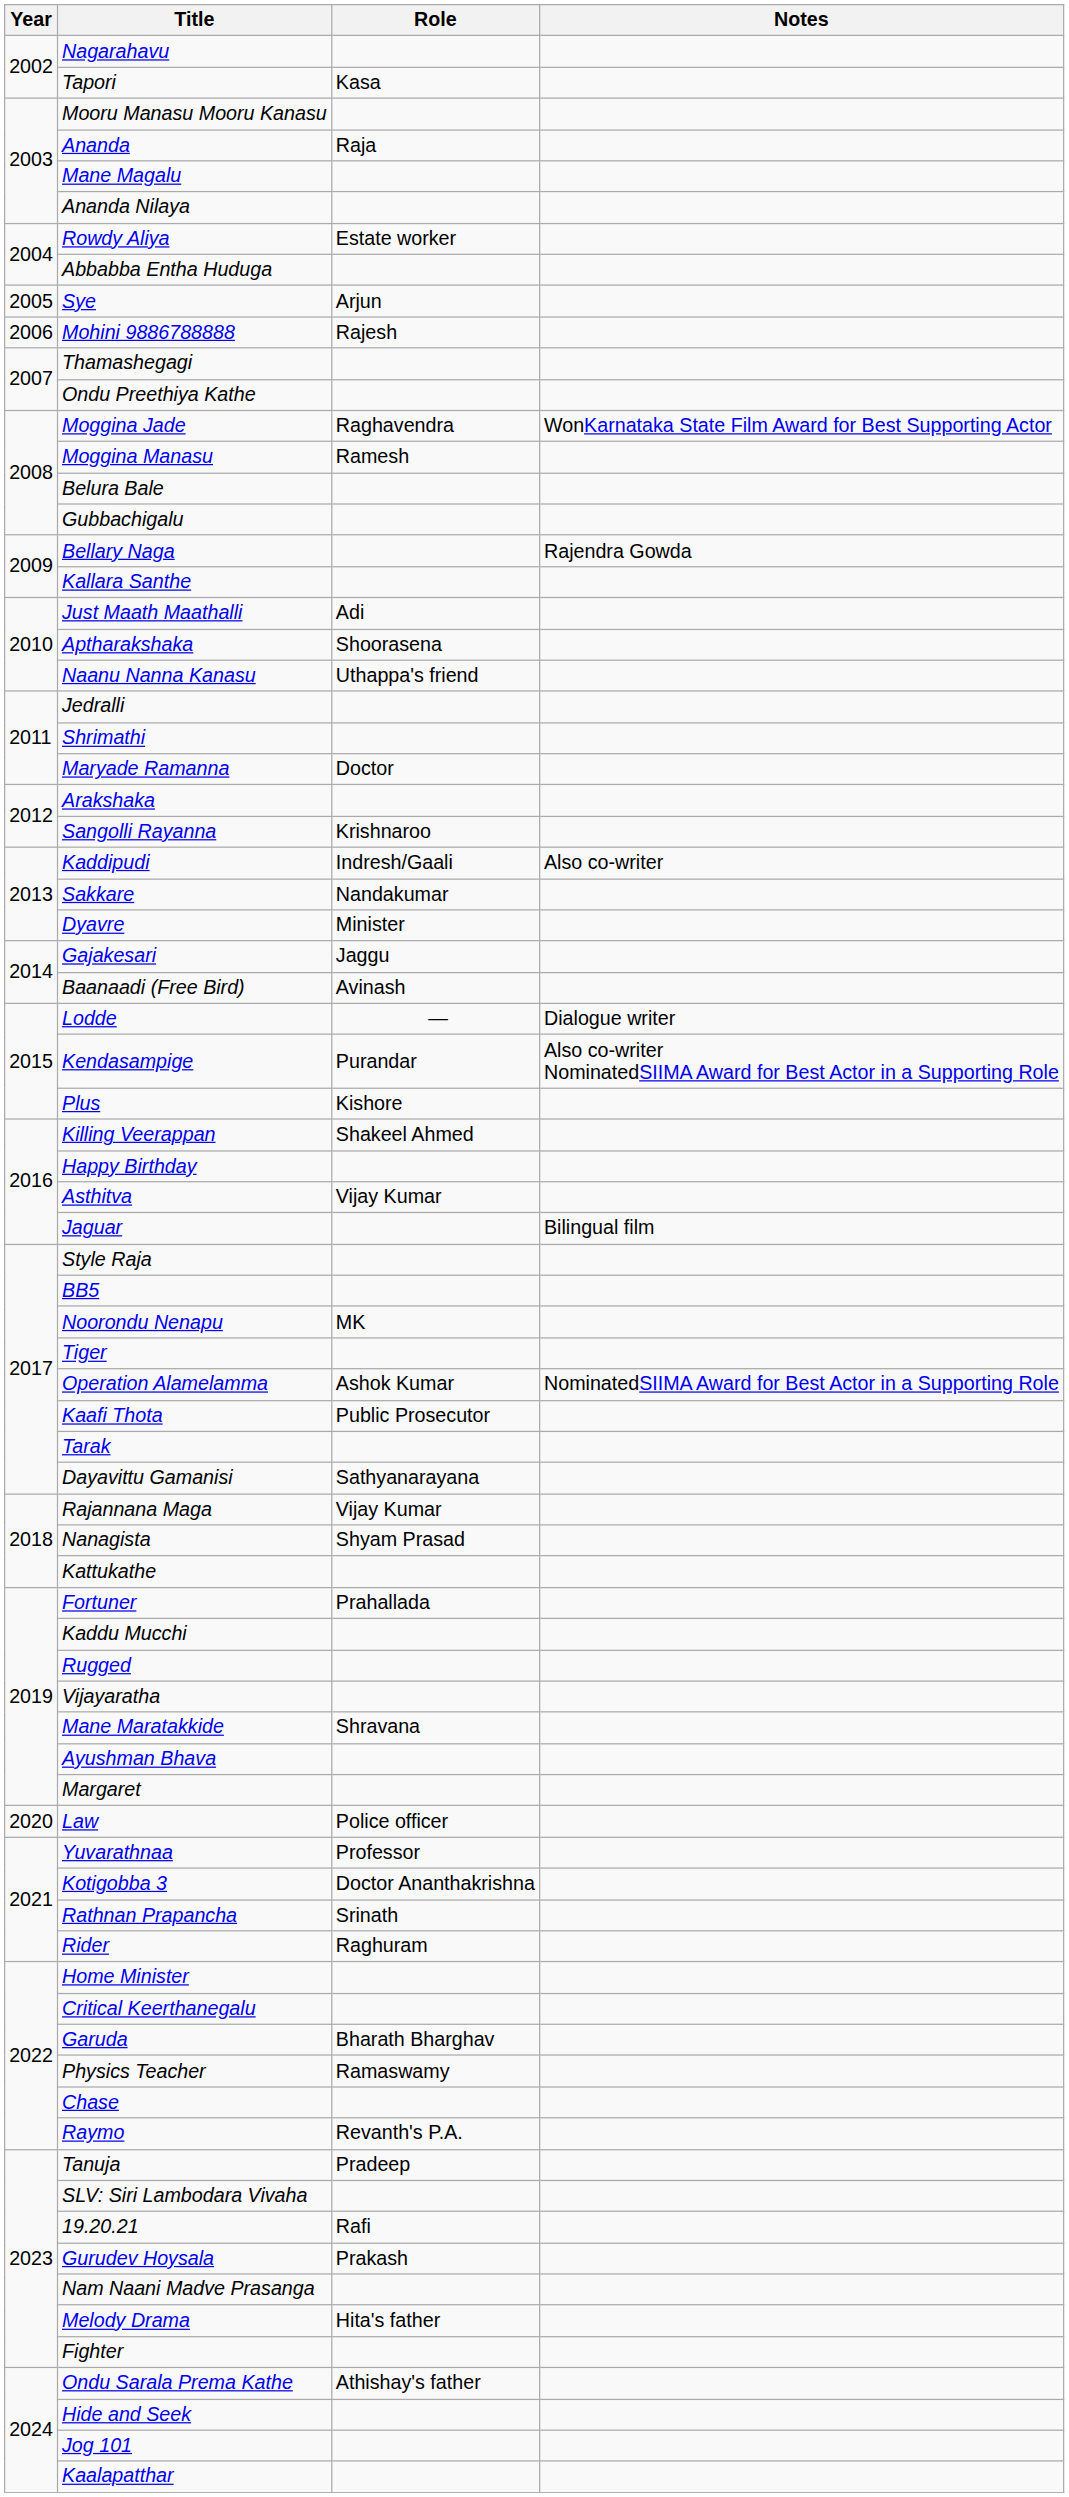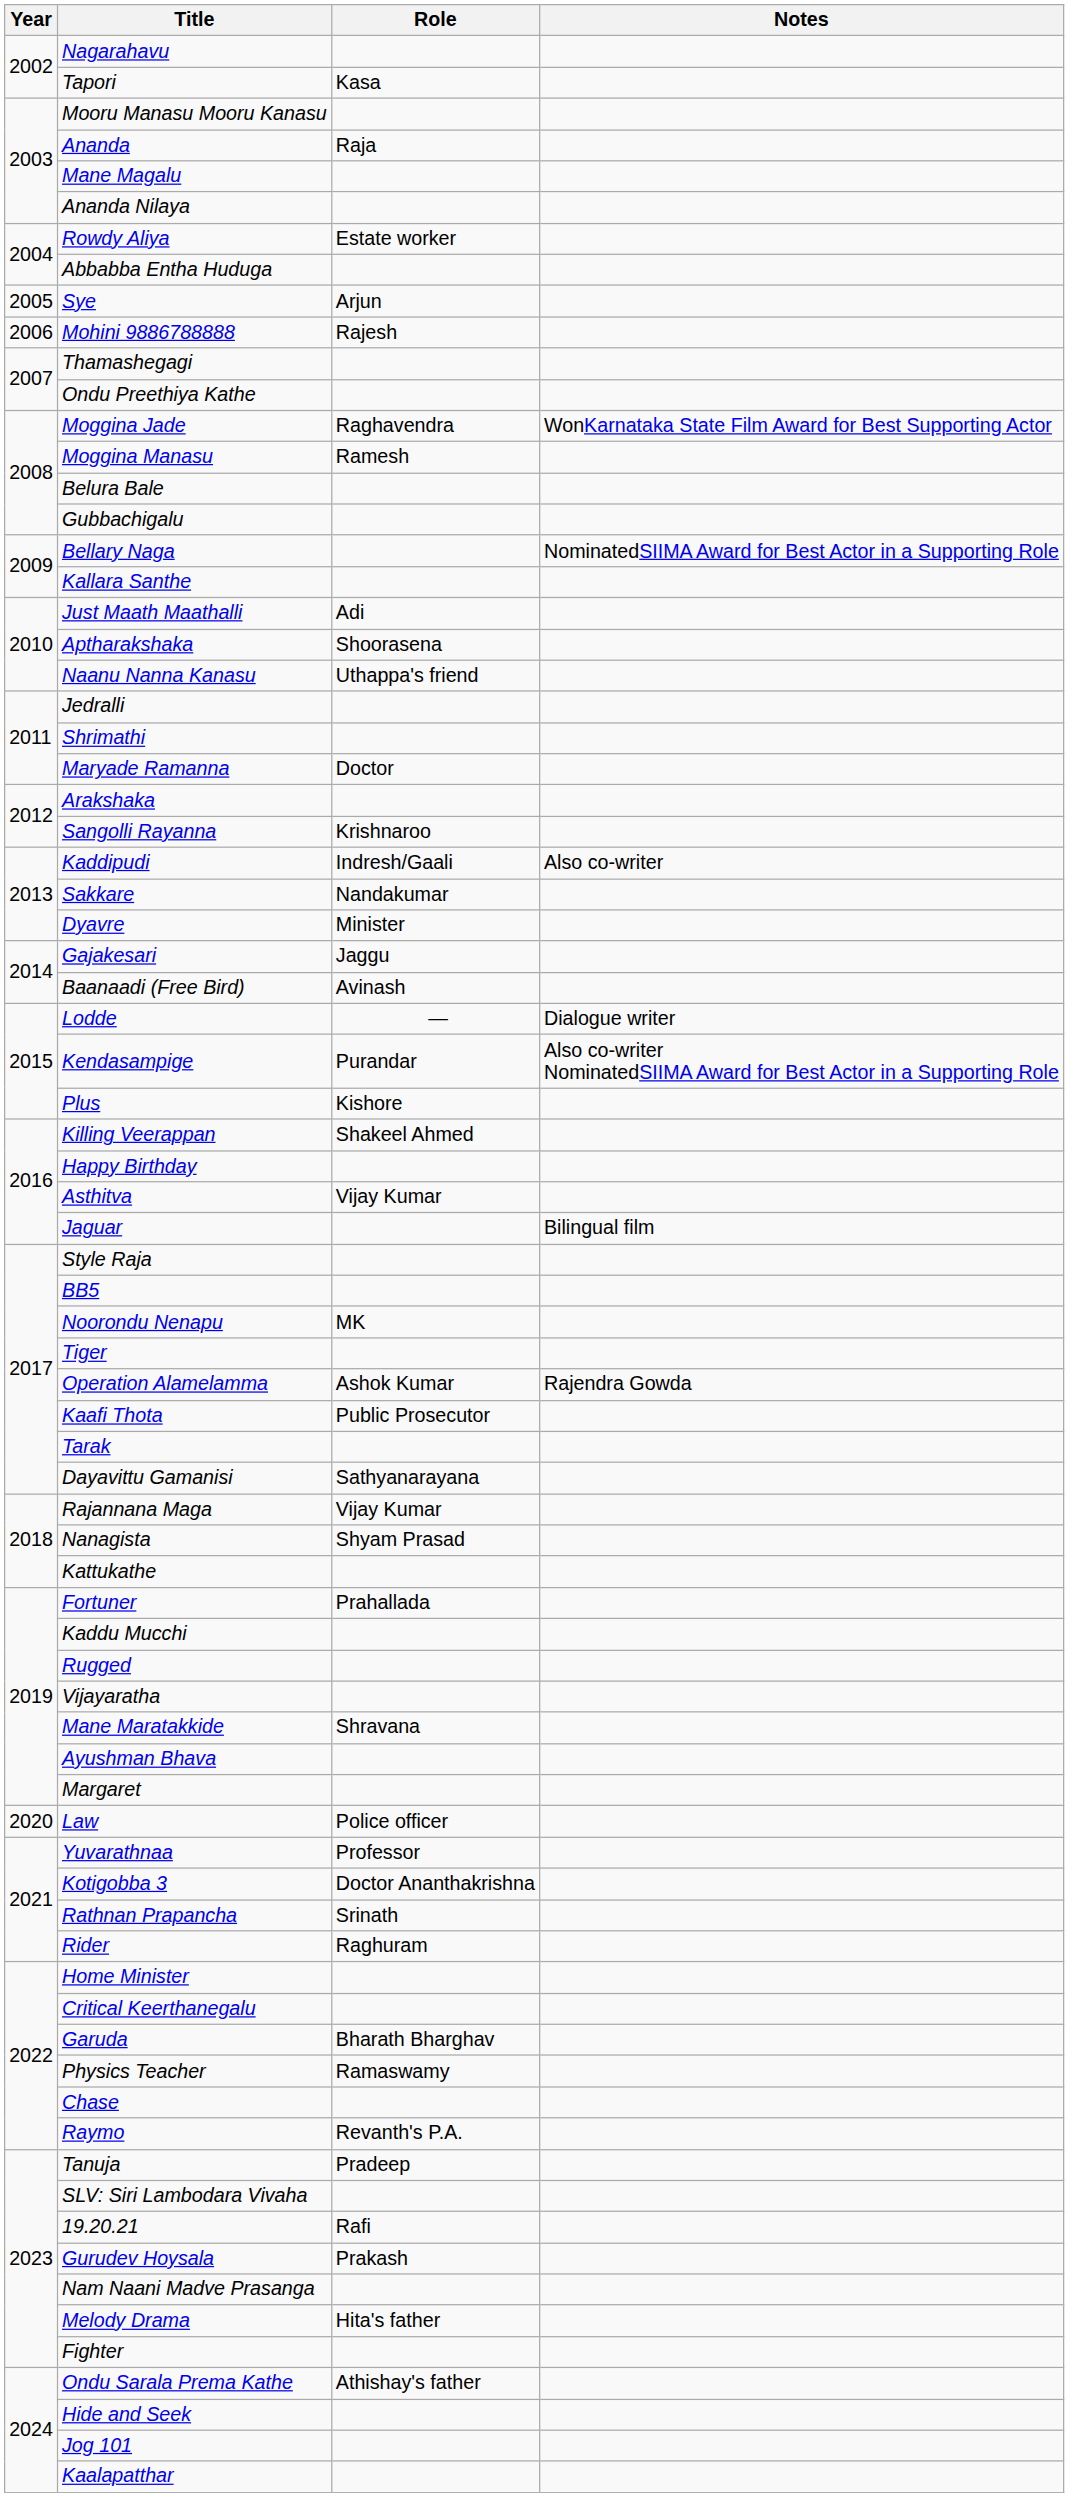Bellary Naga | Notes: Rajendra Gowda -> NominatedSIIMA Award for Best Actor in a Supporting Role
Operation Alamelamma | Notes: NominatedSIIMA Award for Best Actor in a Supporting Role -> Rajendra Gowda
